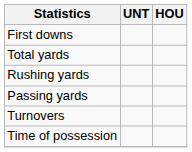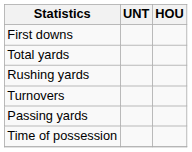rows swapped: Passing yards <-> Turnovers
